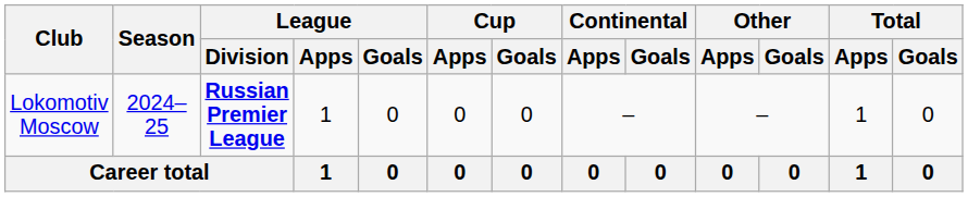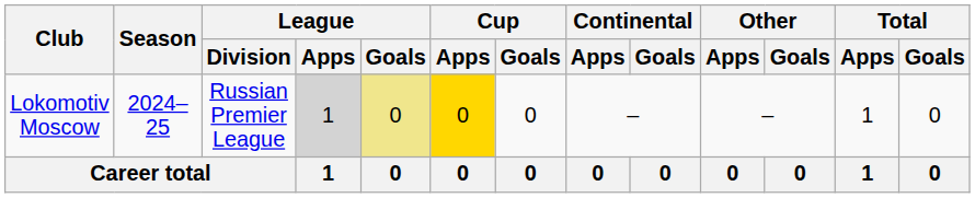Lokomotiv Moscow | League / Division: bold -> normal
Lokomotiv Moscow | League / Apps: no background -> lightgrey background
Lokomotiv Moscow | League / Goals: no background -> khaki background
Lokomotiv Moscow | Cup / Apps: no background -> gold background
